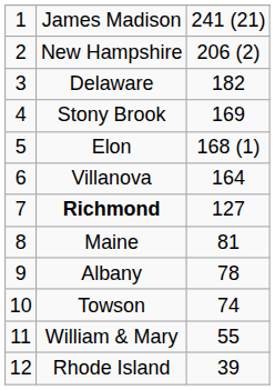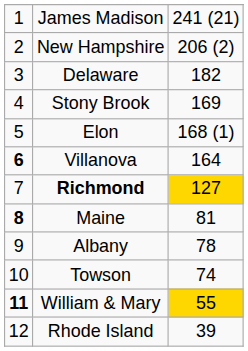Villanova | column 1: normal -> bold
Richmond | column 3: no background -> gold background
Maine | column 1: normal -> bold
William & Mary | column 1: normal -> bold
William & Mary | column 3: no background -> gold background
